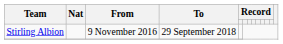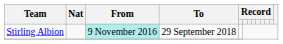Stirling Albion | From: no background -> paleturquoise background
